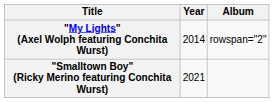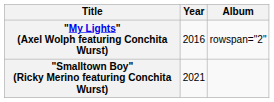"My Lights" (Axel Wolph featuring Conchita Wurst) | Year: 2014 -> 2016
